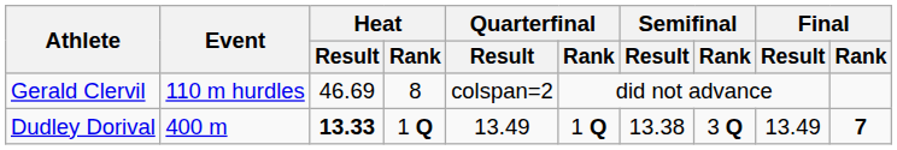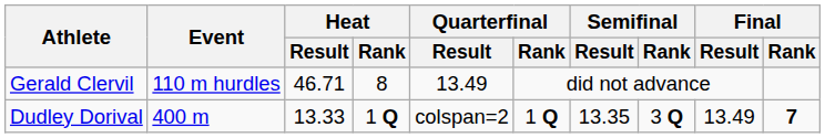Gerald Clervil | Heat / Result: 46.69 -> 46.71
Gerald Clervil | Quarterfinal / Result: colspan=2 -> 13.49
Dudley Dorival | Heat / Result: bold -> normal
Dudley Dorival | Quarterfinal / Result: 13.49 -> colspan=2
Dudley Dorival | Semifinal / Result: 13.38 -> 13.35
